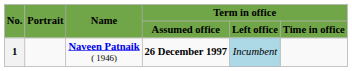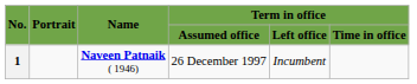1 | Term in office / Assumed office: bold -> normal
1 | Term in office / Left office: lightblue background -> no background
